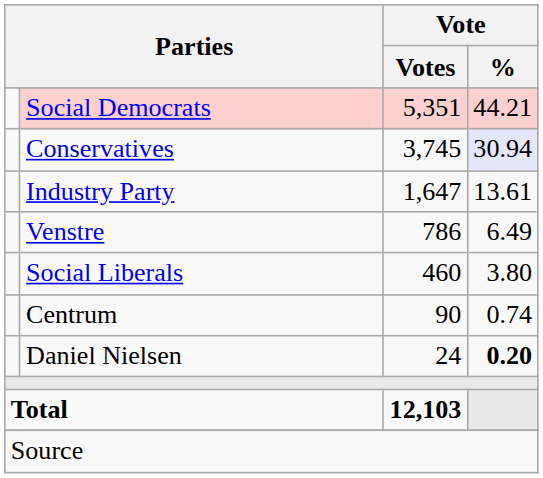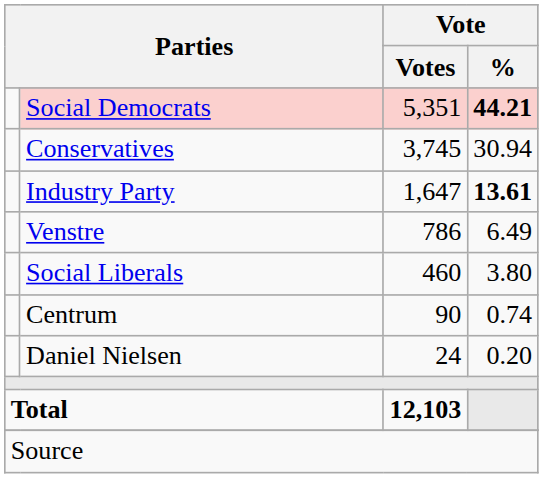Social Democrats | Vote / %: normal -> bold
Conservatives | Vote / %: lavender background -> no background
Industry Party | Vote / %: normal -> bold
Daniel Nielsen | Vote / %: bold -> normal
